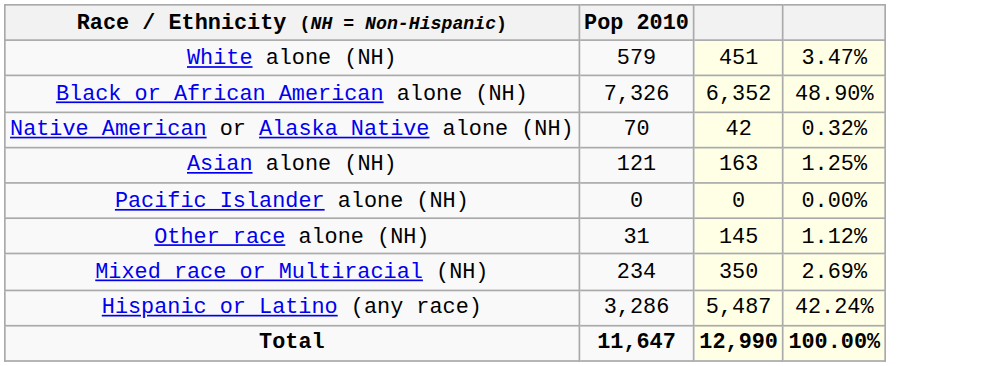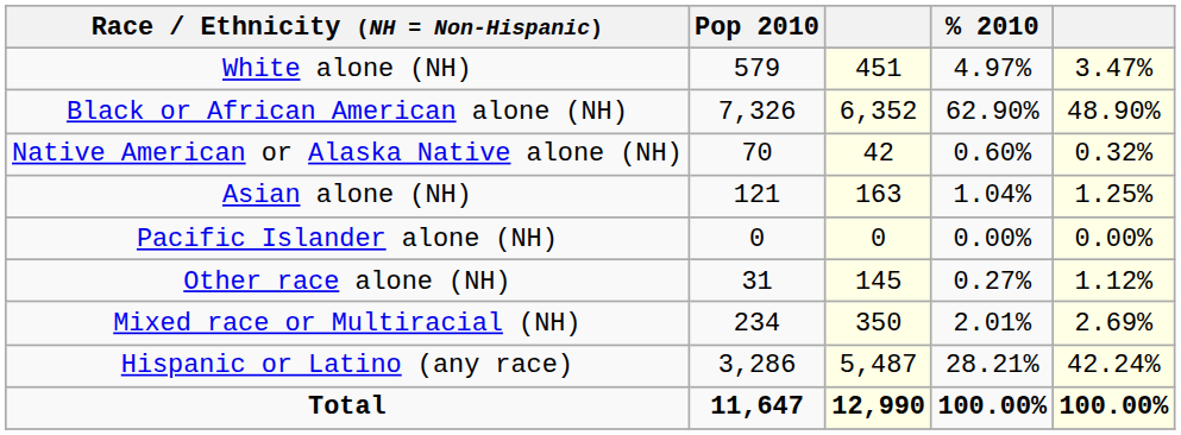+ column: % 2010 | 4.97% | 62.90% | 0.60% | 1.04% | 0.00% | 0.27% | 2.01% | 28.21% | 100.00%
